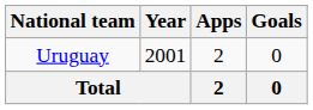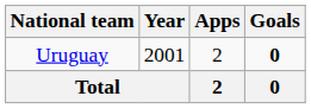Uruguay | Goals: normal -> bold
